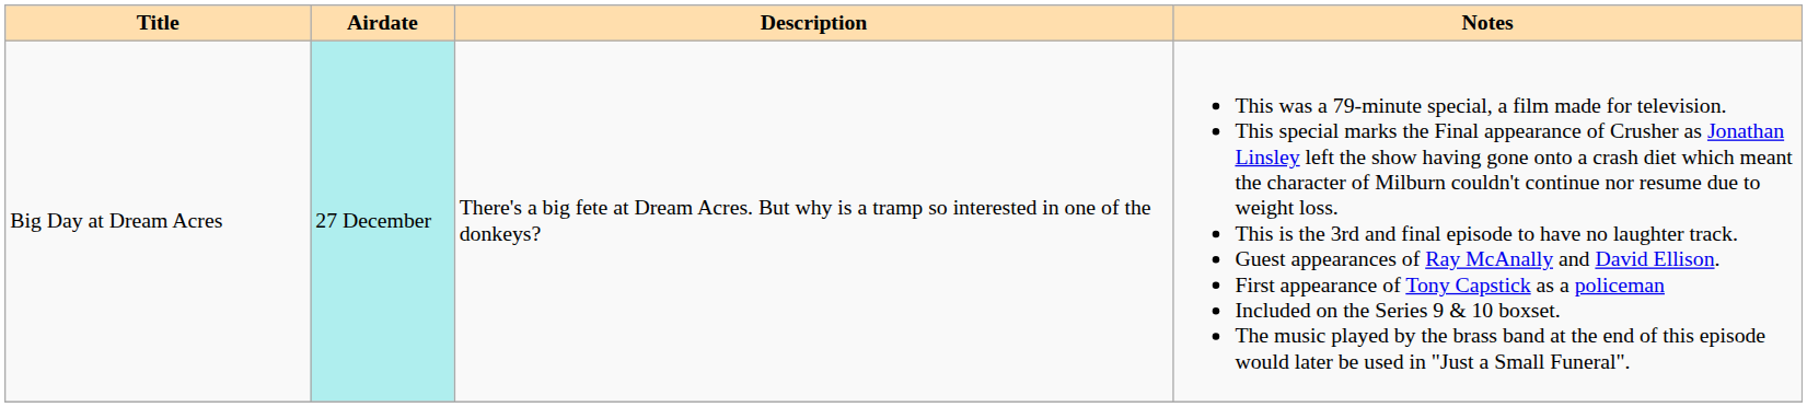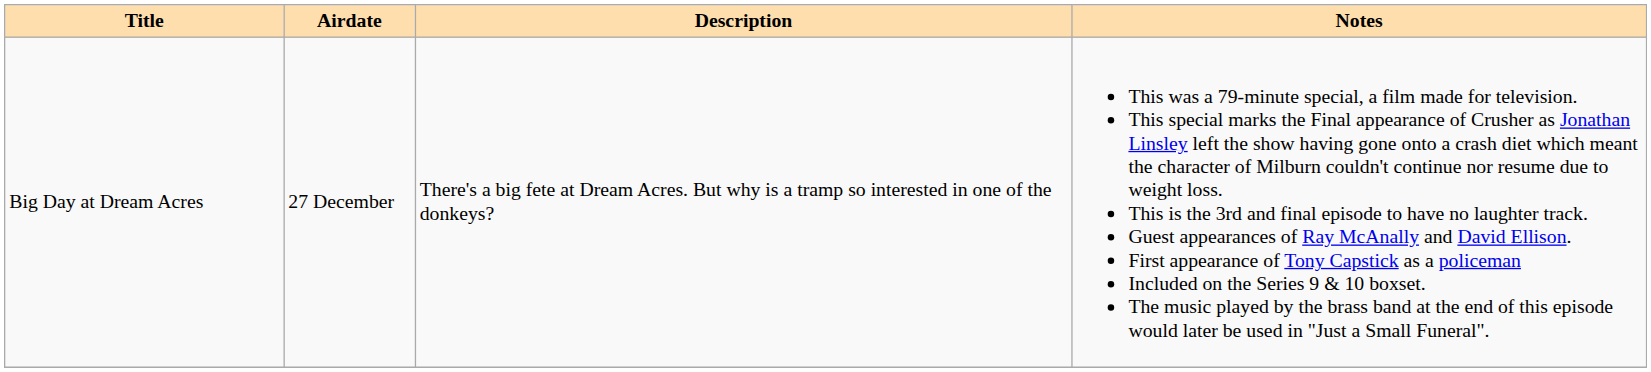Big Day at Dream Acres | Airdate: paleturquoise background -> no background
